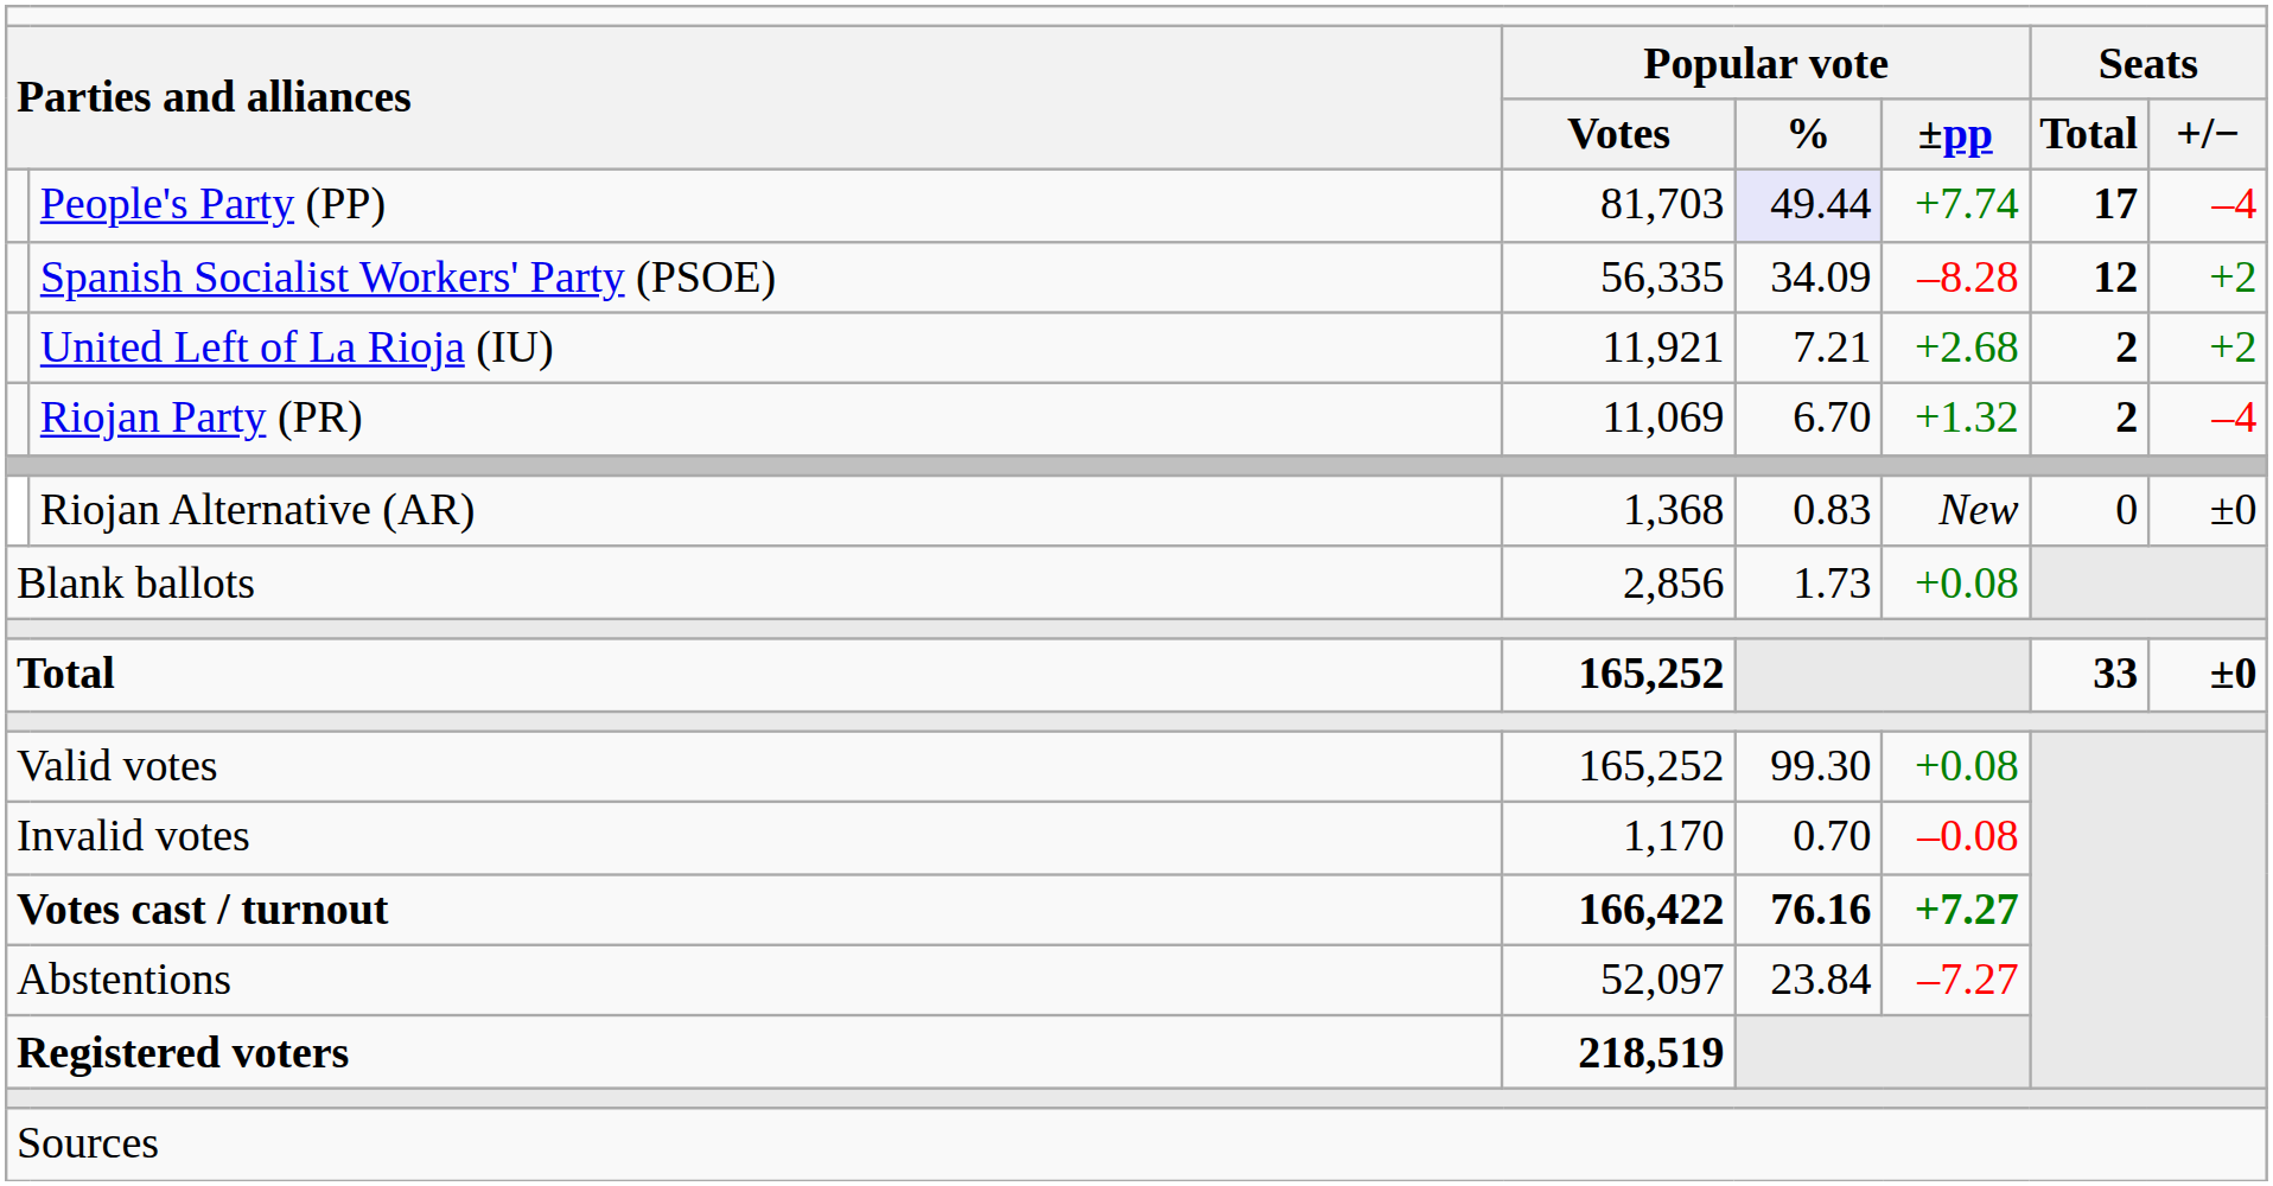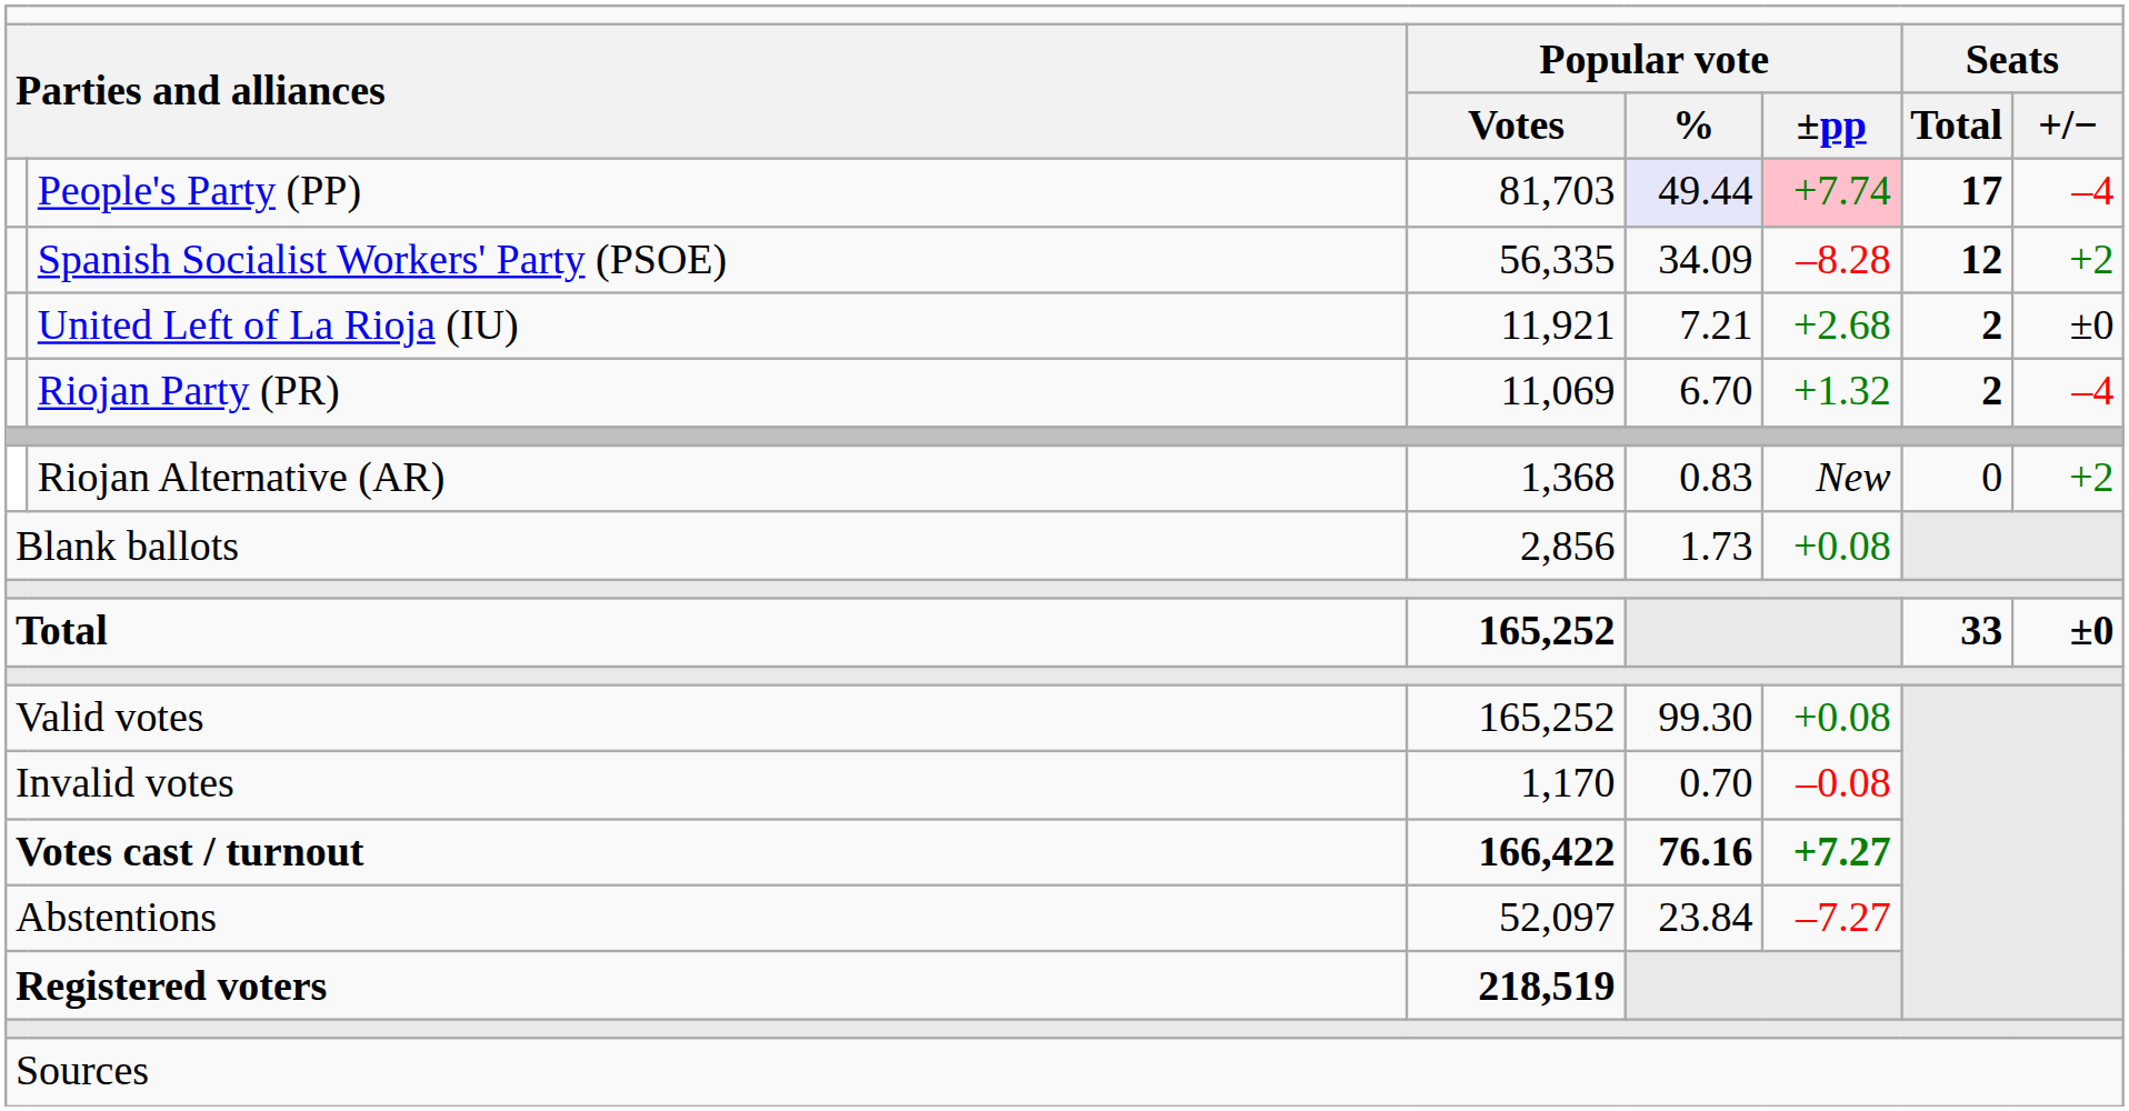People's Party (PP) | column 5: no background -> pink background
United Left of La Rioja (IU) | column 7: +2 -> ±0
Riojan Alternative (AR) | column 7: ±0 -> +2
